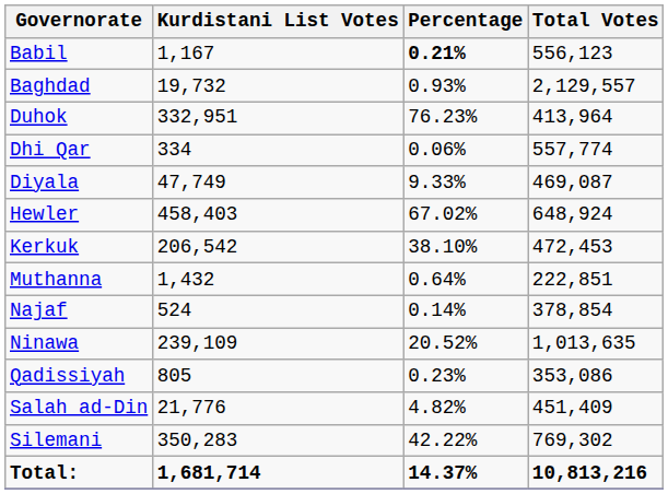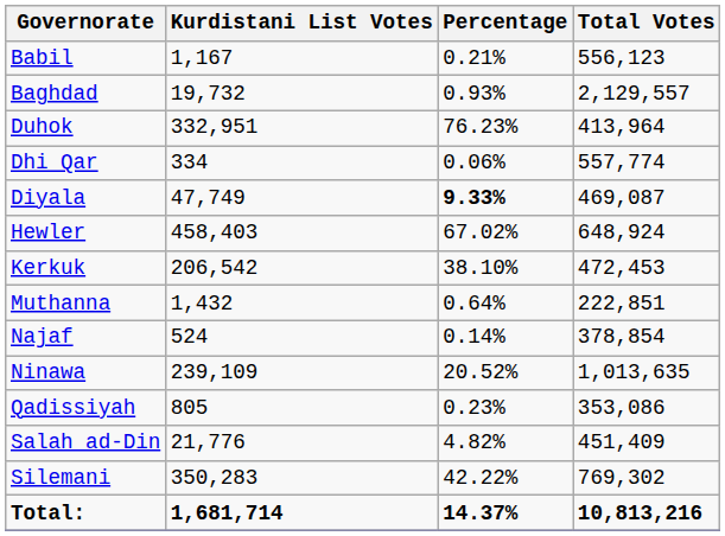Babil | Percentage: bold -> normal
Diyala | Percentage: normal -> bold
